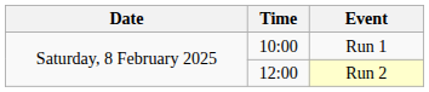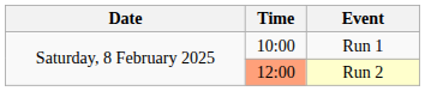Run 2 | Time: no background -> lightsalmon background
